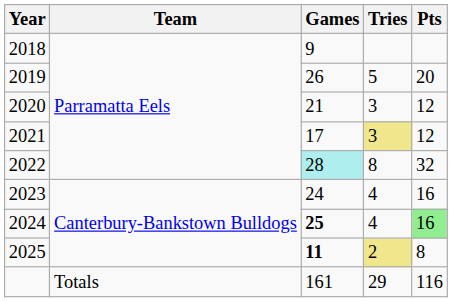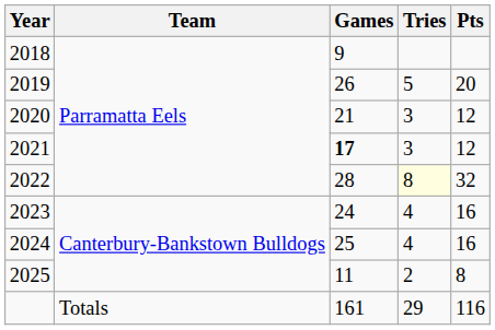2021 | Games: normal -> bold
2021 | Tries: khaki background -> no background
2022 | Games: paleturquoise background -> no background
2022 | Tries: no background -> lightyellow background
2024 | Games: bold -> normal
2024 | Pts: lightgreen background -> no background
2025 | Games: bold -> normal
2025 | Tries: khaki background -> no background
